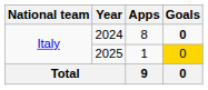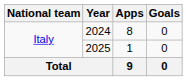2024 | Goals: bold -> normal
2025 | Goals: gold background -> no background
